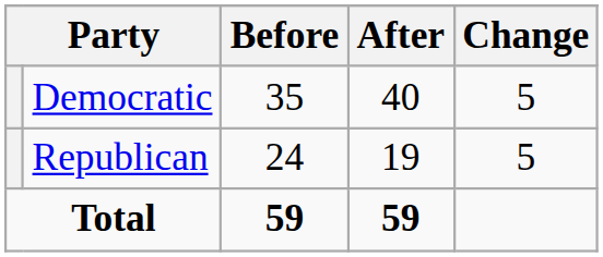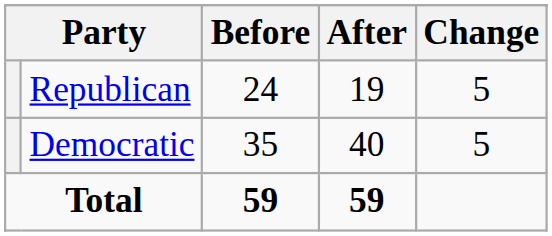rows swapped: Democratic <-> Republican
